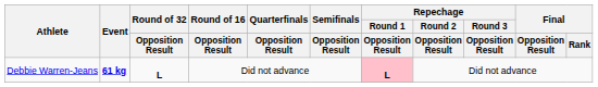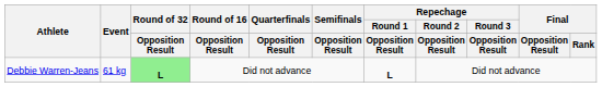Debbie Warren-Jeans | Event: bold -> normal
Debbie Warren-Jeans | Round of 32 / Opposition Result: no background -> lightgreen background
Debbie Warren-Jeans | Repechage / Round 1 / Opposition Result: pink background -> no background
